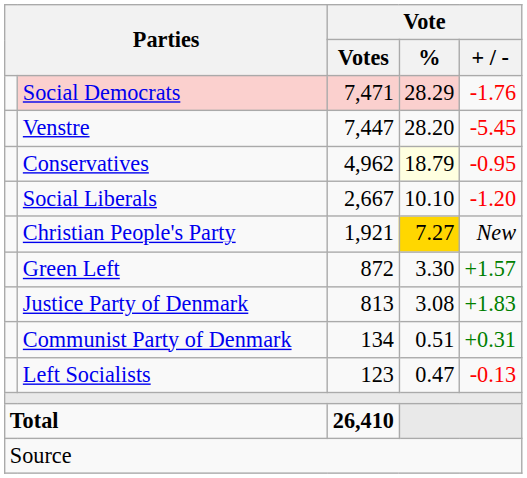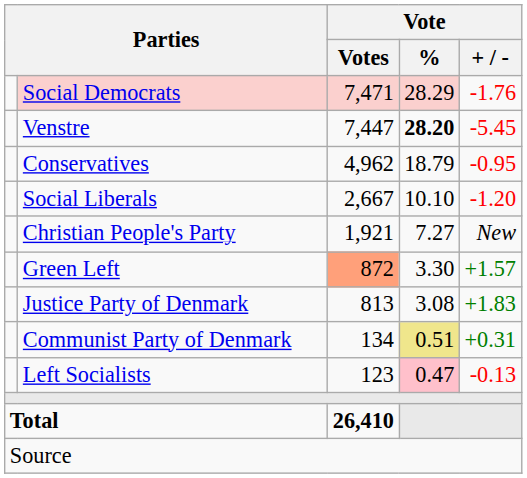Venstre | Vote / %: normal -> bold
Conservatives | Vote / %: lightyellow background -> no background
Christian People's Party | Vote / %: gold background -> no background
Green Left | Vote / Votes: no background -> lightsalmon background
Communist Party of Denmark | Vote / %: no background -> khaki background
Left Socialists | Vote / %: no background -> pink background
